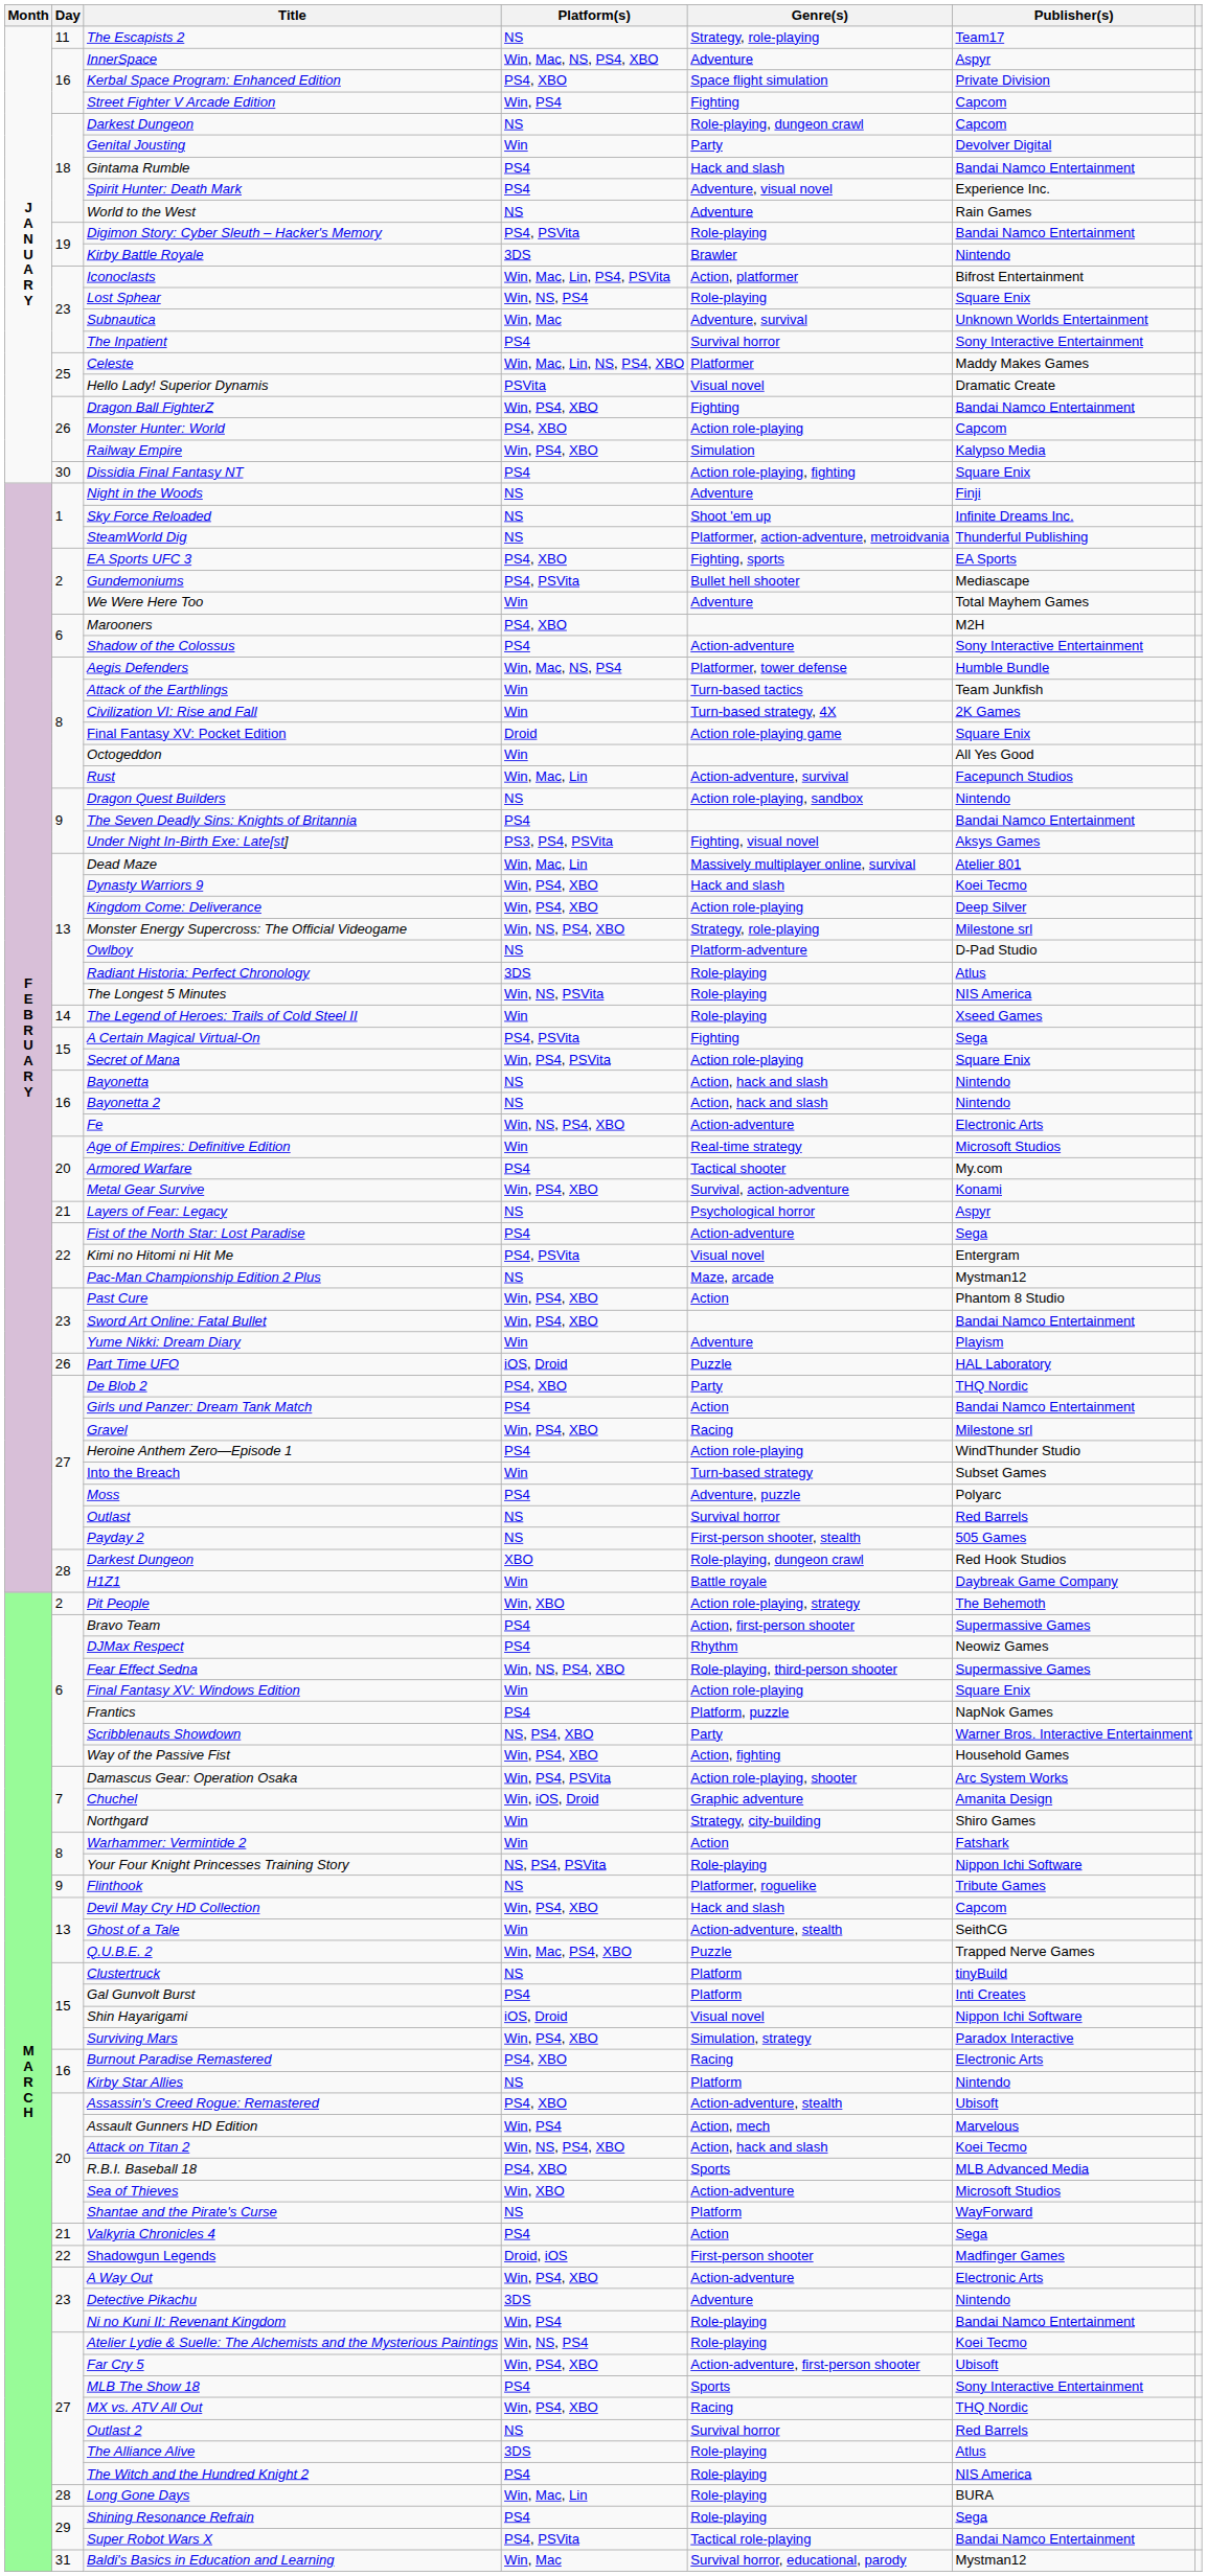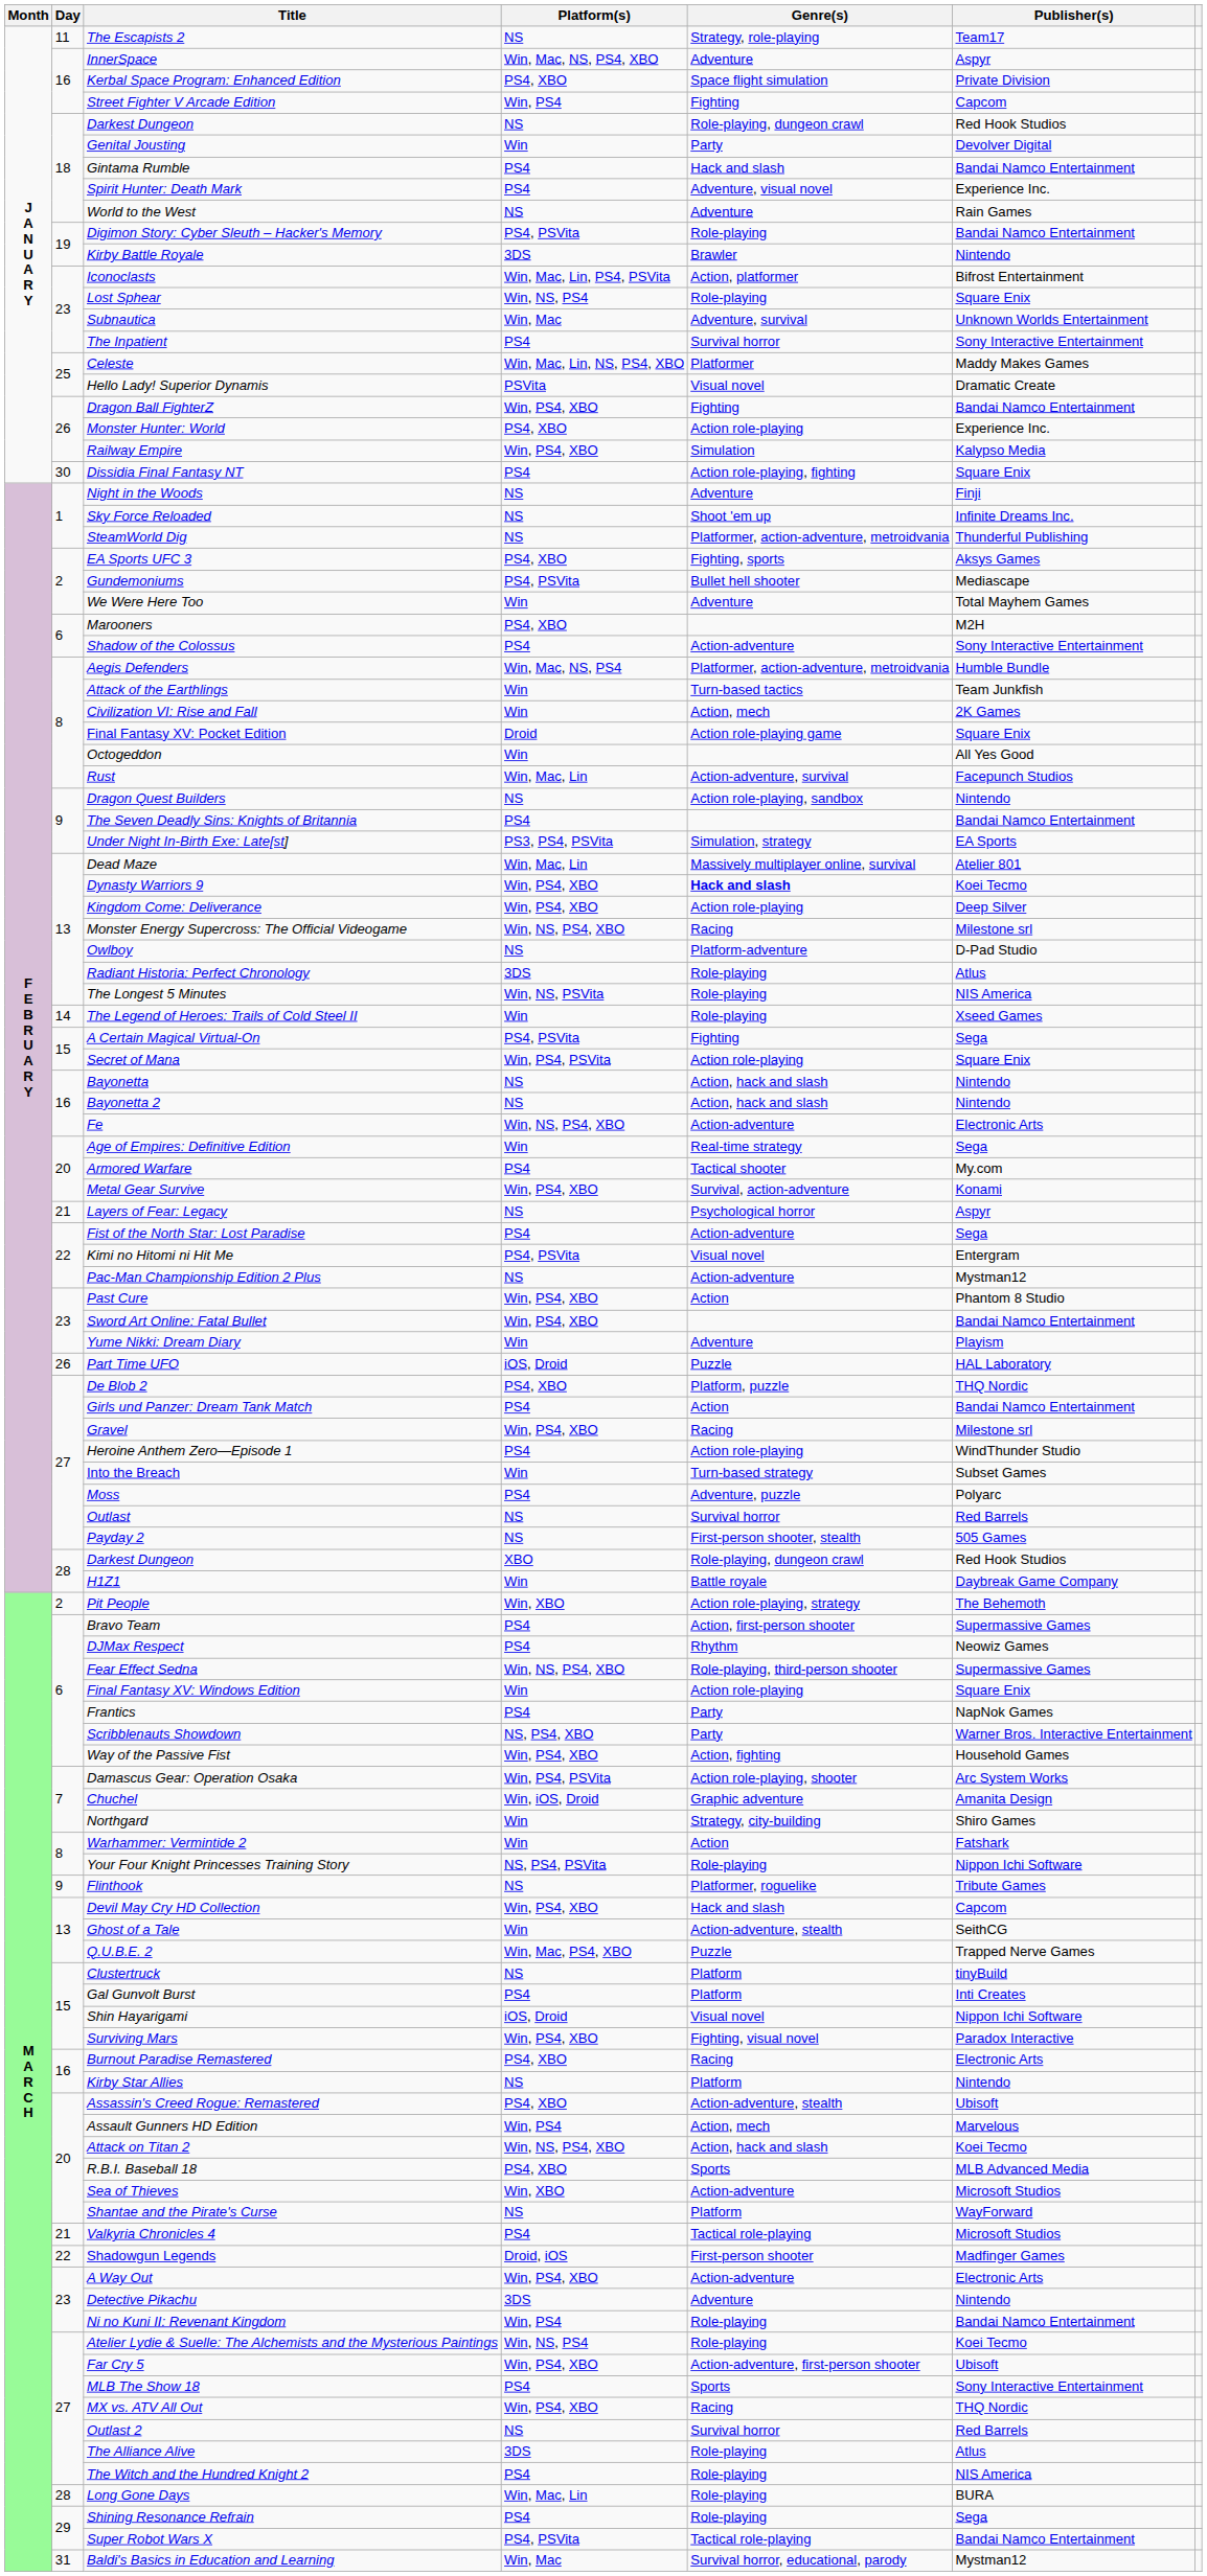Darkest Dungeon / NS | Publisher(s): Capcom -> Red Hook Studios
Monster Hunter: World | Publisher(s): Capcom -> Experience Inc.
EA Sports UFC 3 | Publisher(s): EA Sports -> Aksys Games
Aegis Defenders | Genre(s): Platformer, tower defense -> Platformer, action-adventure, metroidvania
Civilization VI: Rise and Fall | Genre(s): Turn-based strategy, 4X -> Action, mech
Under Night In-Birth Exe: Late[st] | Genre(s): Fighting, visual novel -> Simulation, strategy
Under Night In-Birth Exe: Late[st] | Publisher(s): Aksys Games -> EA Sports
Dynasty Warriors 9 | Genre(s): normal -> bold
Monster Energy Supercross: The Official Videogame | Genre(s): Strategy, role-playing -> Racing
Age of Empires: Definitive Edition | Publisher(s): Microsoft Studios -> Sega
Pac-Man Championship Edition 2 Plus | Genre(s): Maze, arcade -> Action-adventure
De Blob 2 | Genre(s): Party -> Platform, puzzle
Frantics | Genre(s): Platform, puzzle -> Party
Surviving Mars | Genre(s): Simulation, strategy -> Fighting, visual novel
Valkyria Chronicles 4 | Genre(s): Action -> Tactical role-playing
Valkyria Chronicles 4 | Publisher(s): Sega -> Microsoft Studios
